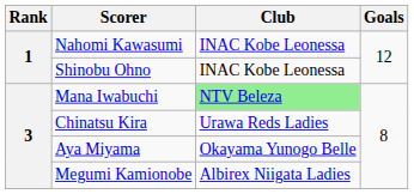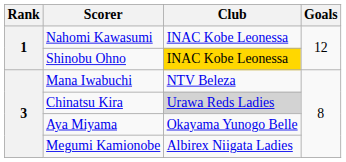Shinobu Ohno | Club: no background -> gold background
Mana Iwabuchi | Club: lightgreen background -> no background
Chinatsu Kira | Club: no background -> lightgrey background
